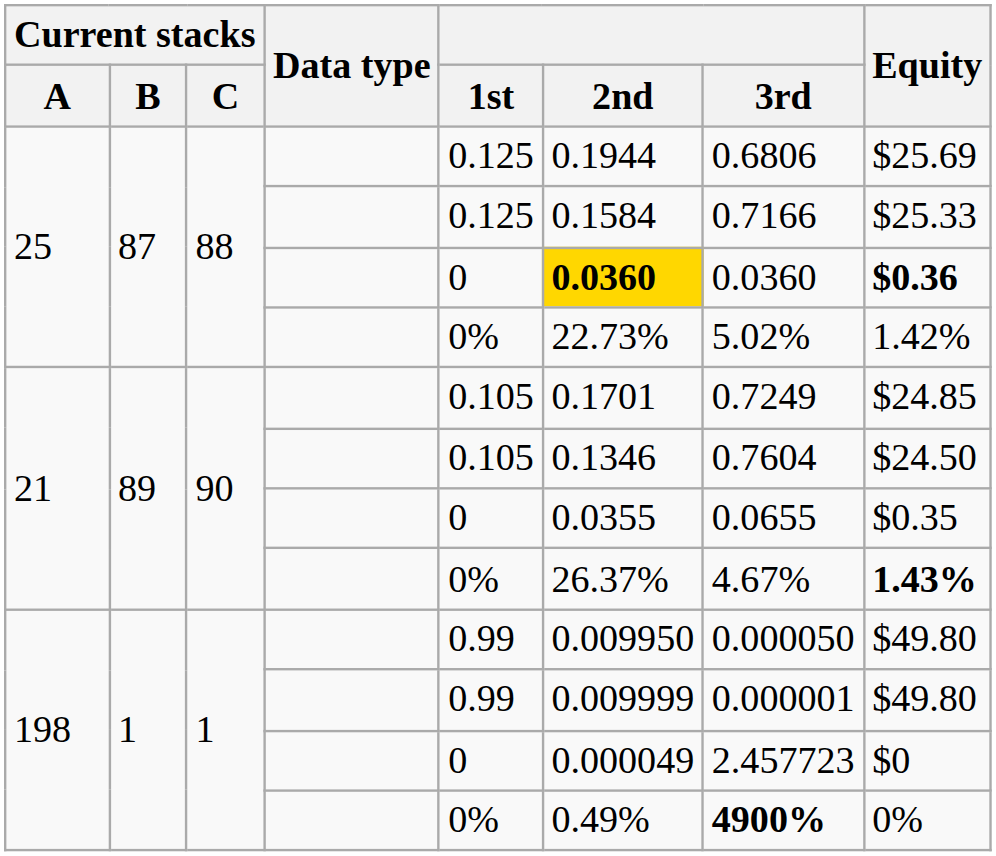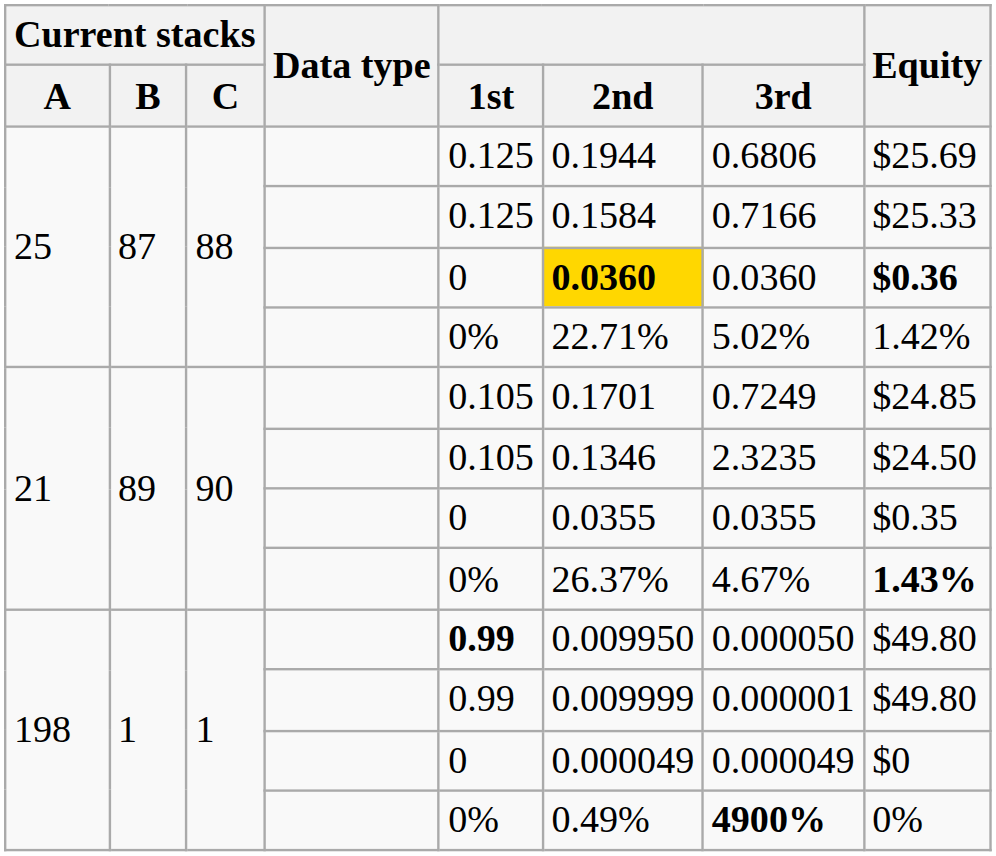row 6 | 2nd: 22.73% -> 22.71%
row 8 | 3rd: 0.7604 -> 2.3235
row 9 | 3rd: 0.0655 -> 0.0355
row 11 | 1st: normal -> bold
row 13 | 3rd: 2.457723 -> 0.000049
